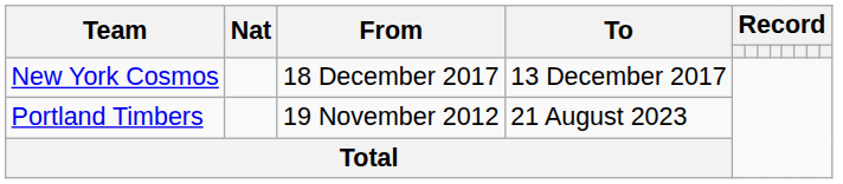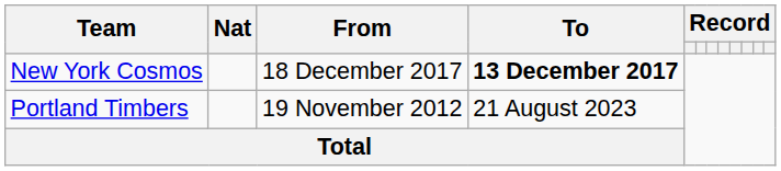New York Cosmos | To: normal -> bold
